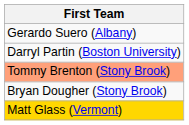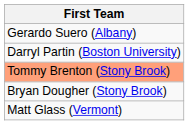row 6 | column 1: gold background -> no background
